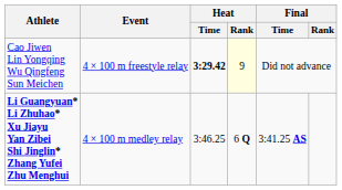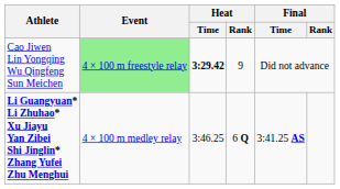Cao Jiwen Lin Yongqing Wu Qingfeng Sun Meichen | Event: no background -> lightgreen background
Cao Jiwen Lin Yongqing Wu Qingfeng Sun Meichen | Heat / Rank: lightyellow background -> no background
